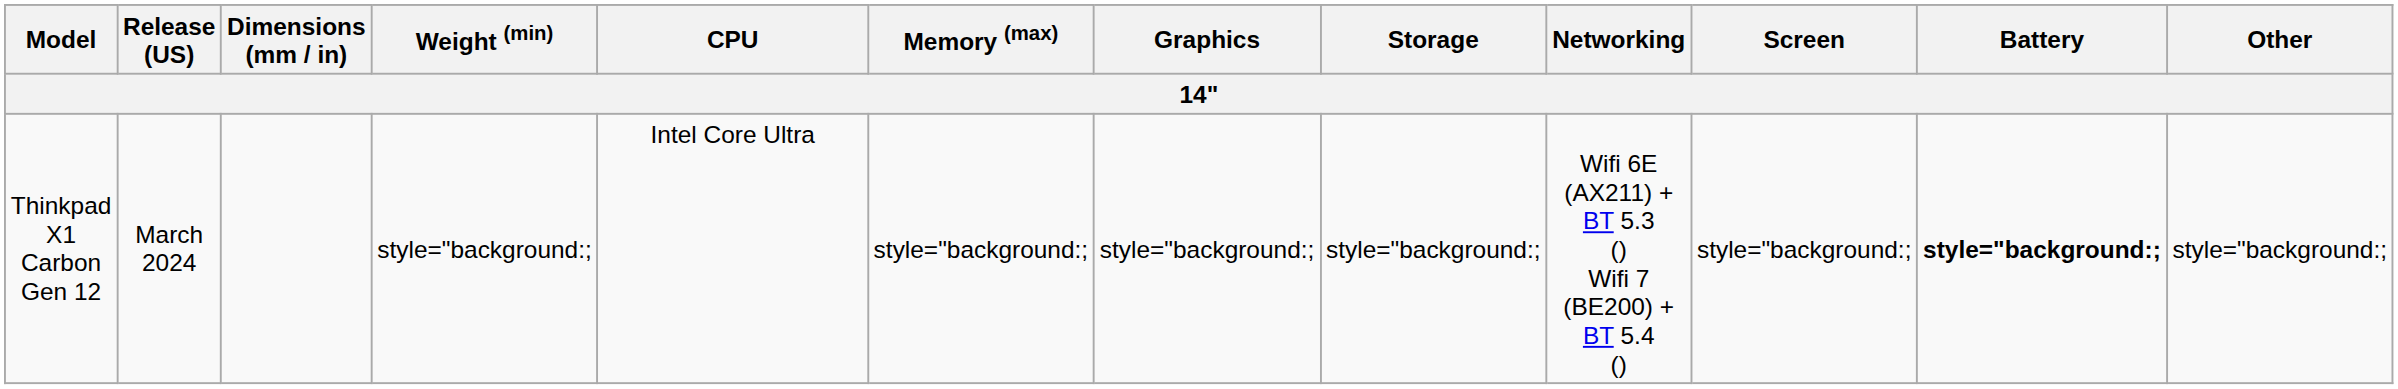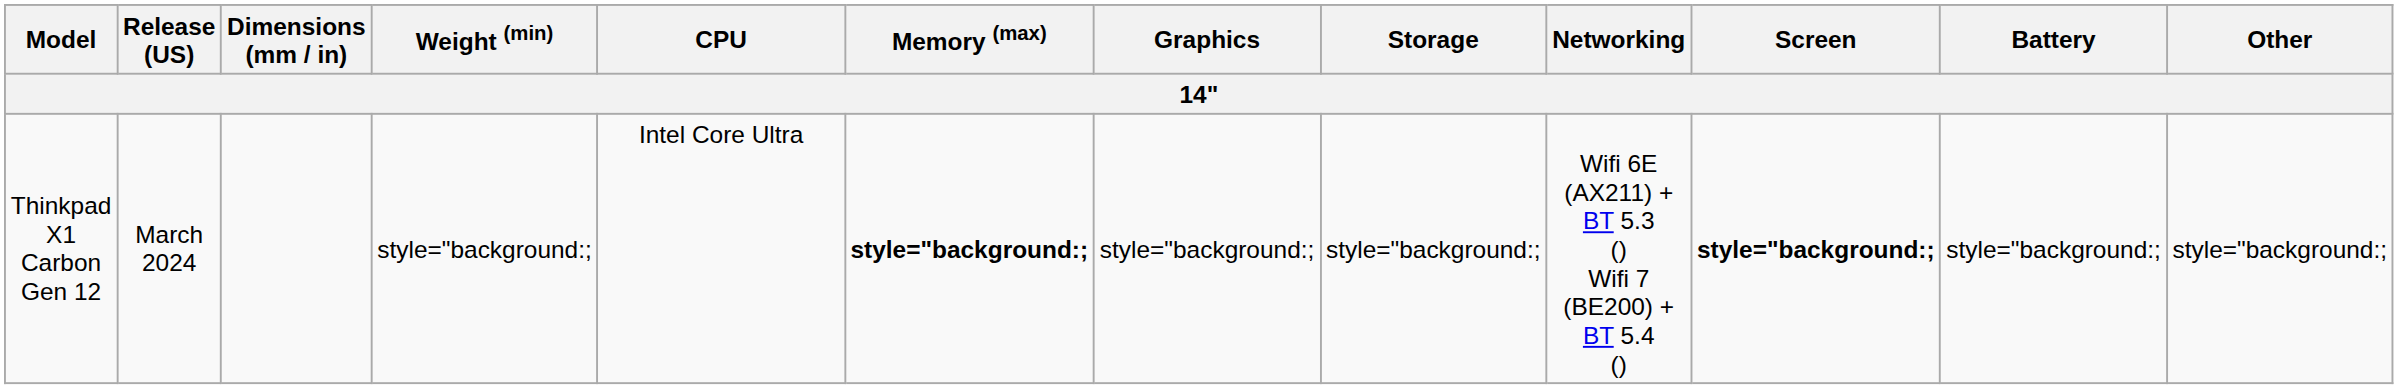Thinkpad X1 Carbon Gen 12 | Memory (max): normal -> bold
Thinkpad X1 Carbon Gen 12 | Screen: normal -> bold
Thinkpad X1 Carbon Gen 12 | Battery: bold -> normal
